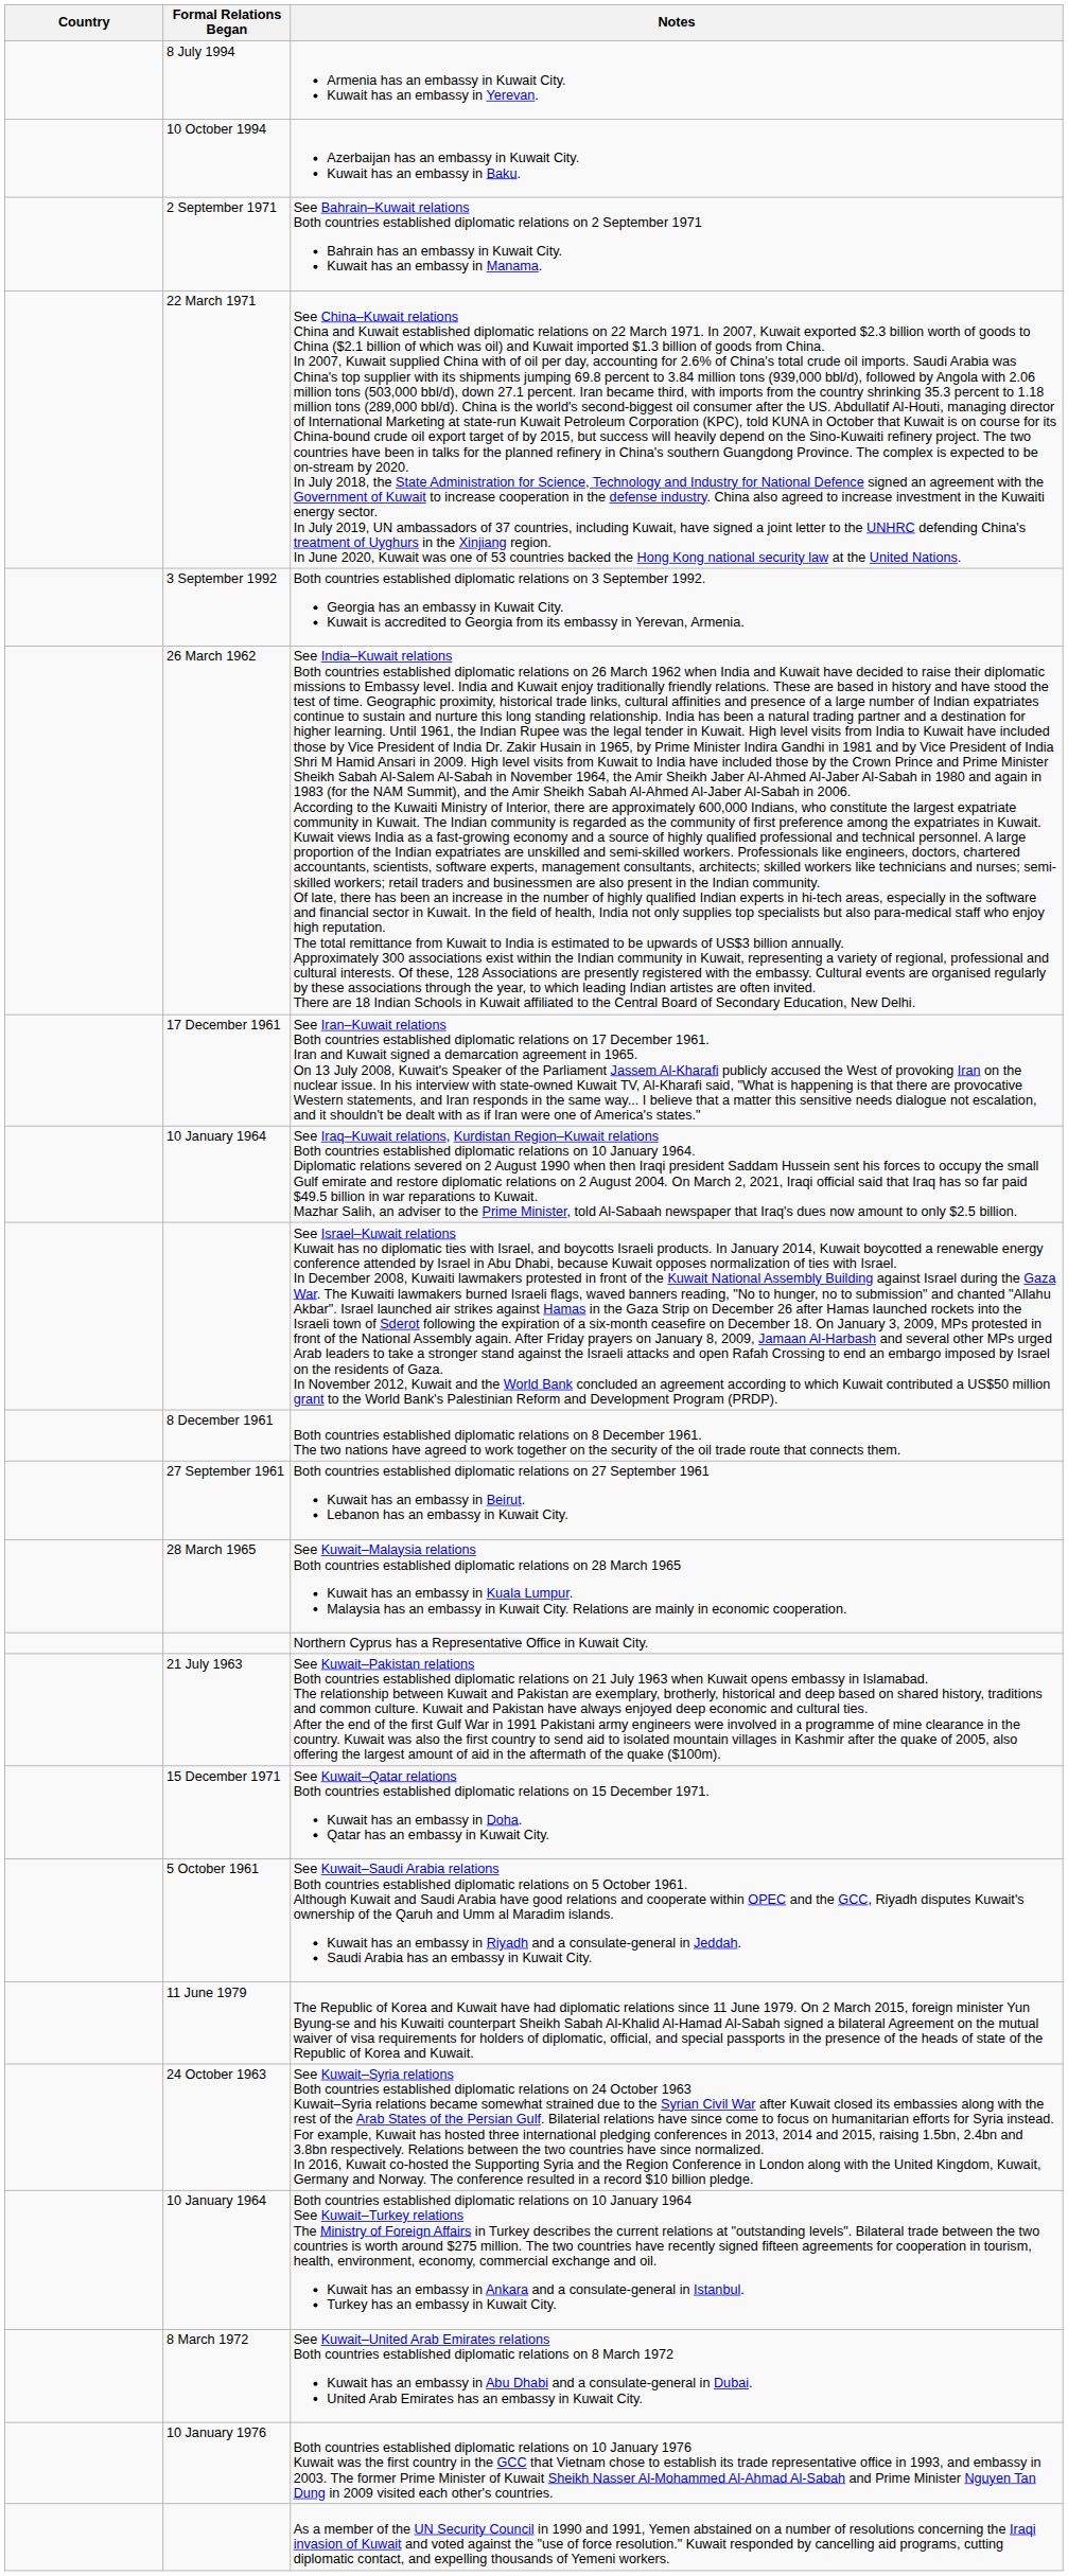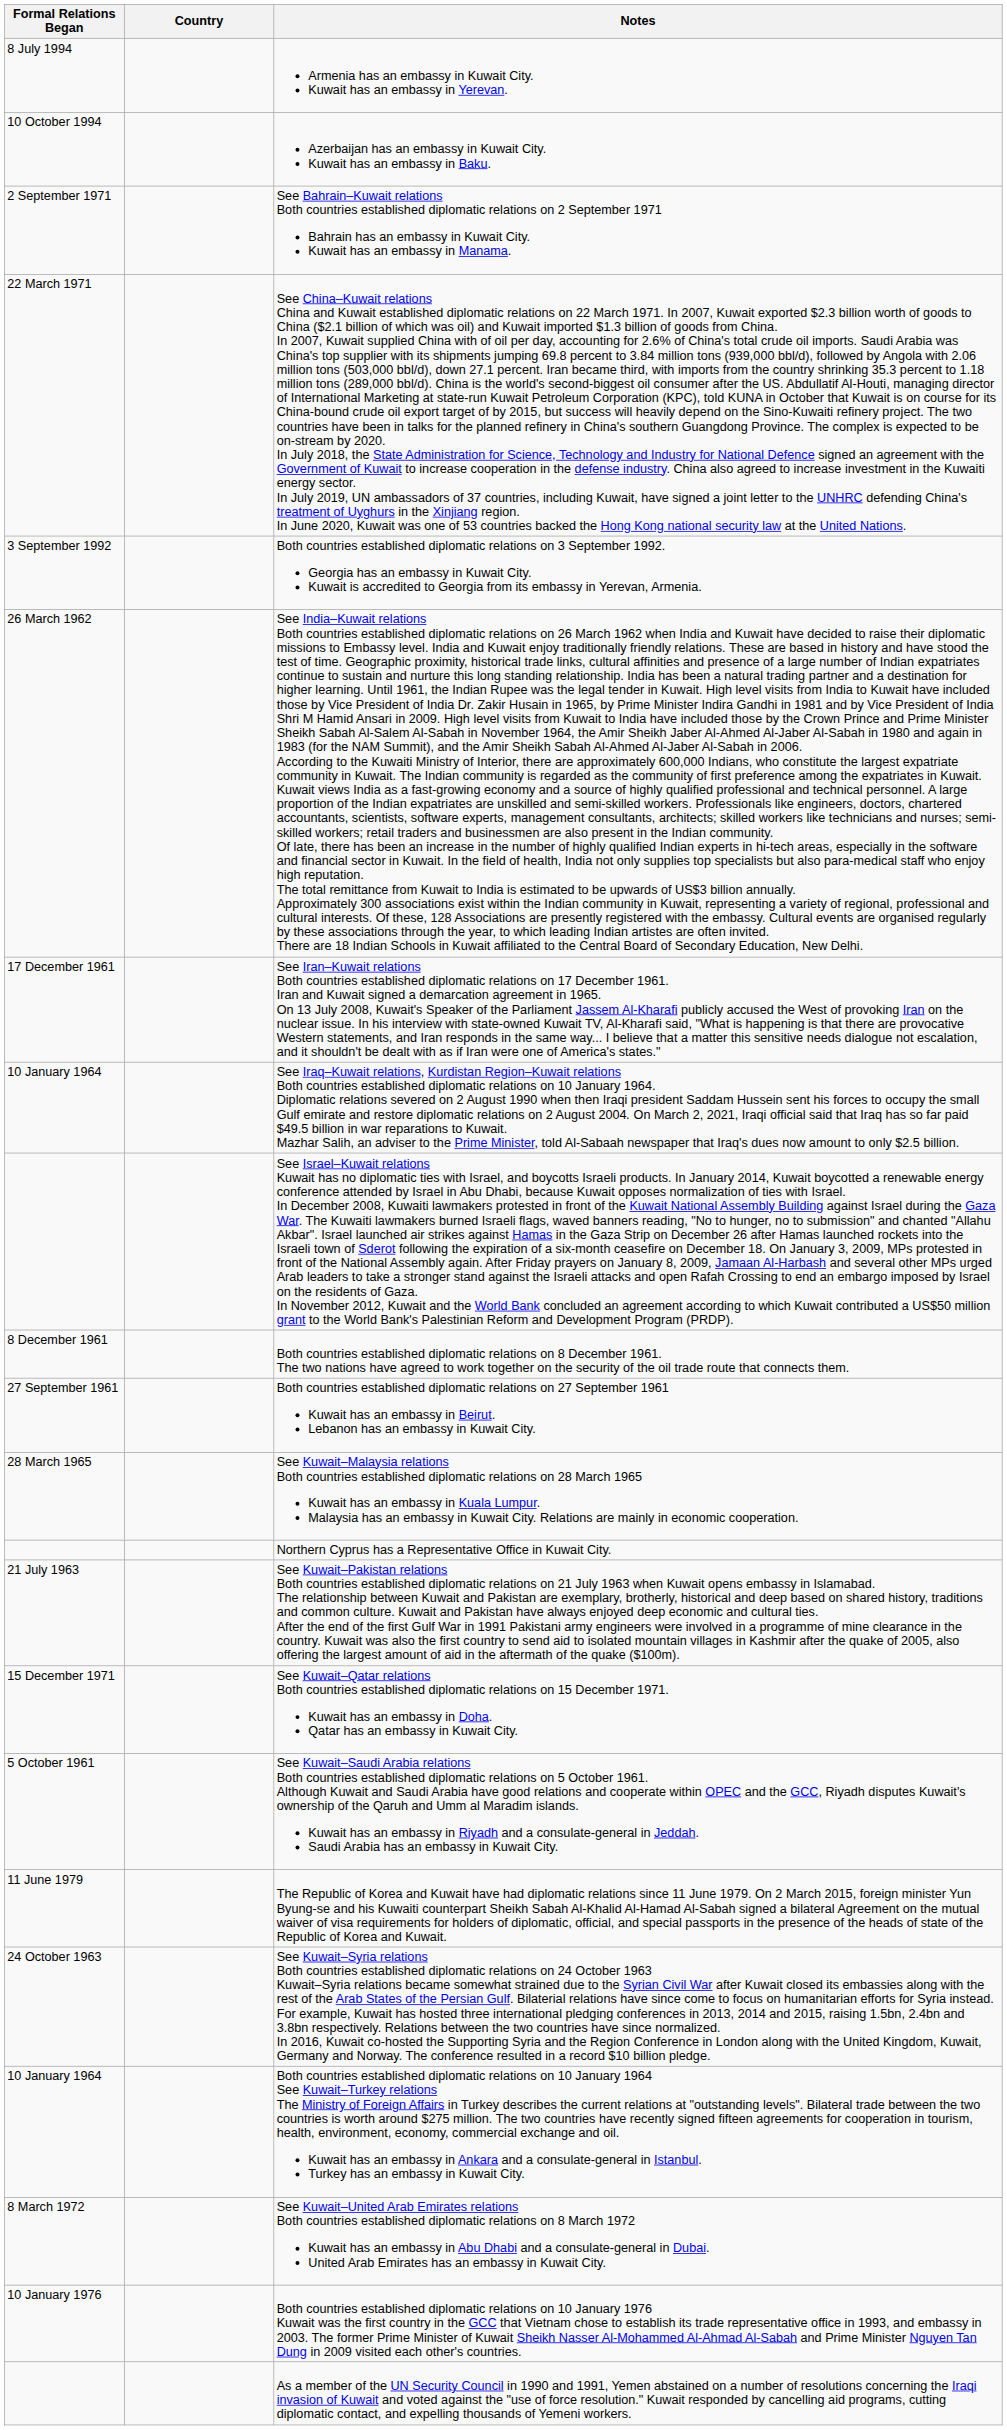columns swapped: Country <-> Formal Relations Began
